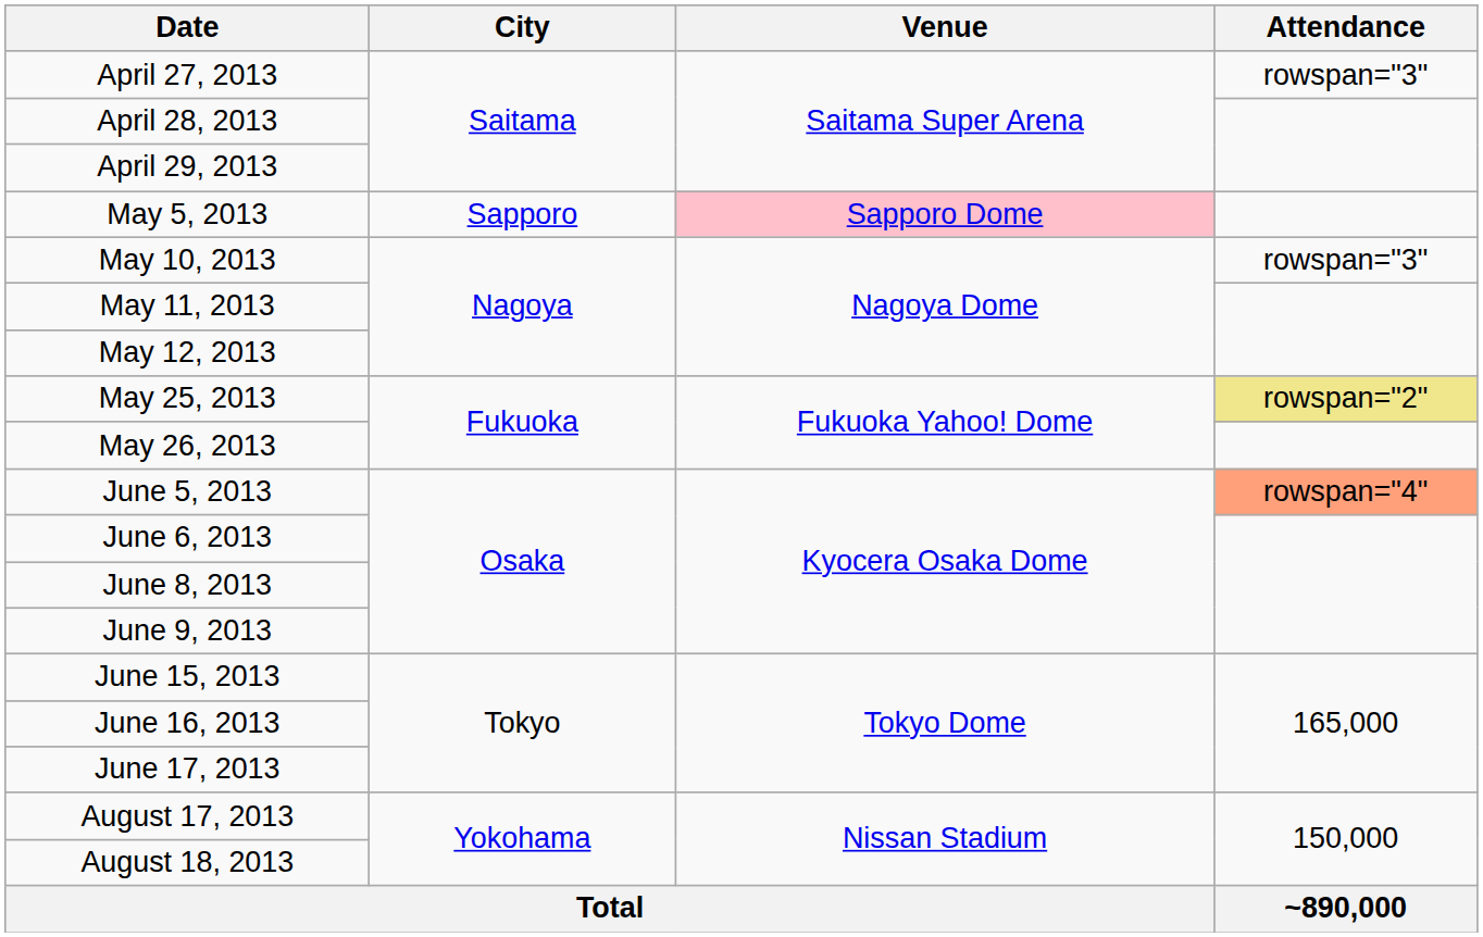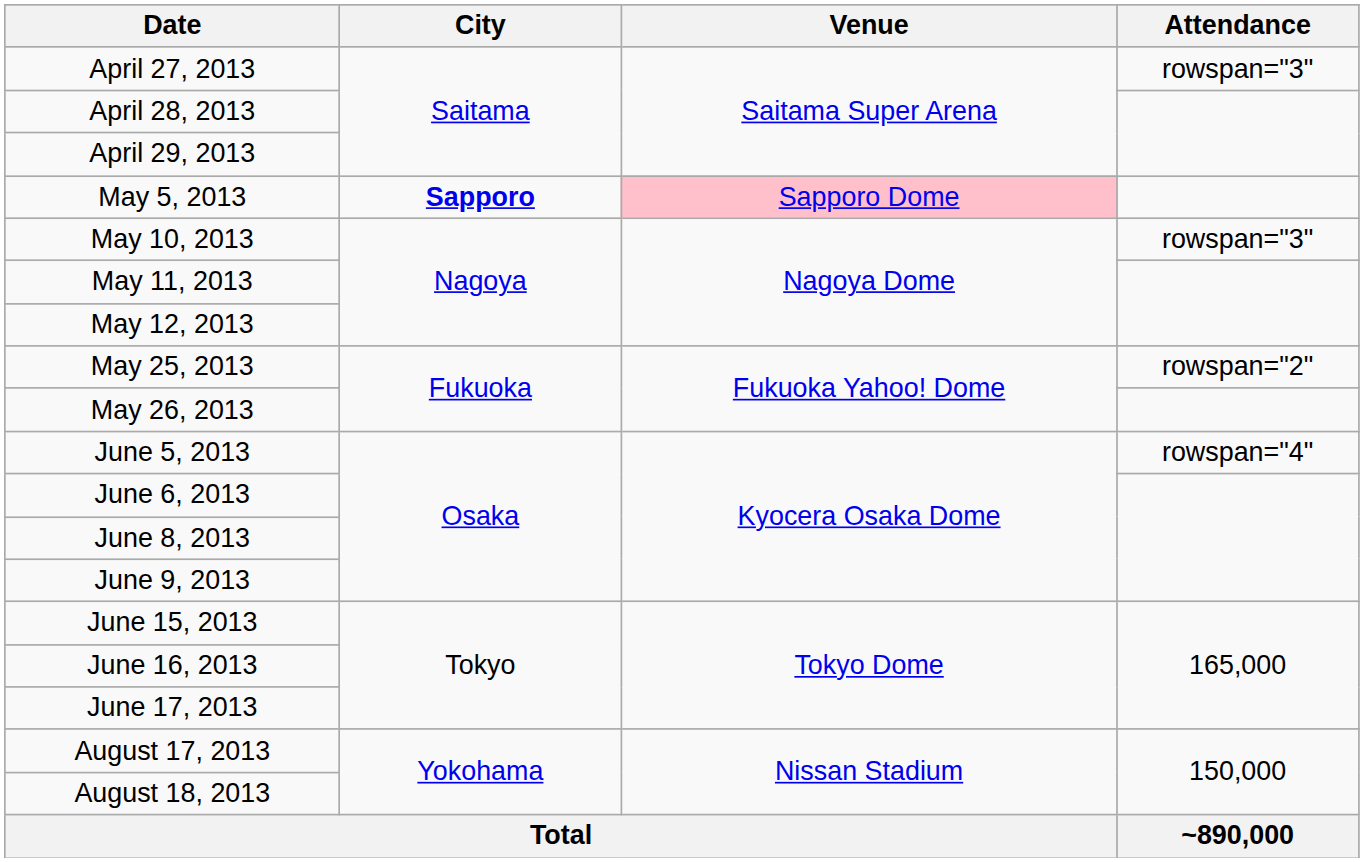May 5, 2013 | City: normal -> bold
May 25, 2013 | Attendance: khaki background -> no background
June 5, 2013 | Attendance: lightsalmon background -> no background
